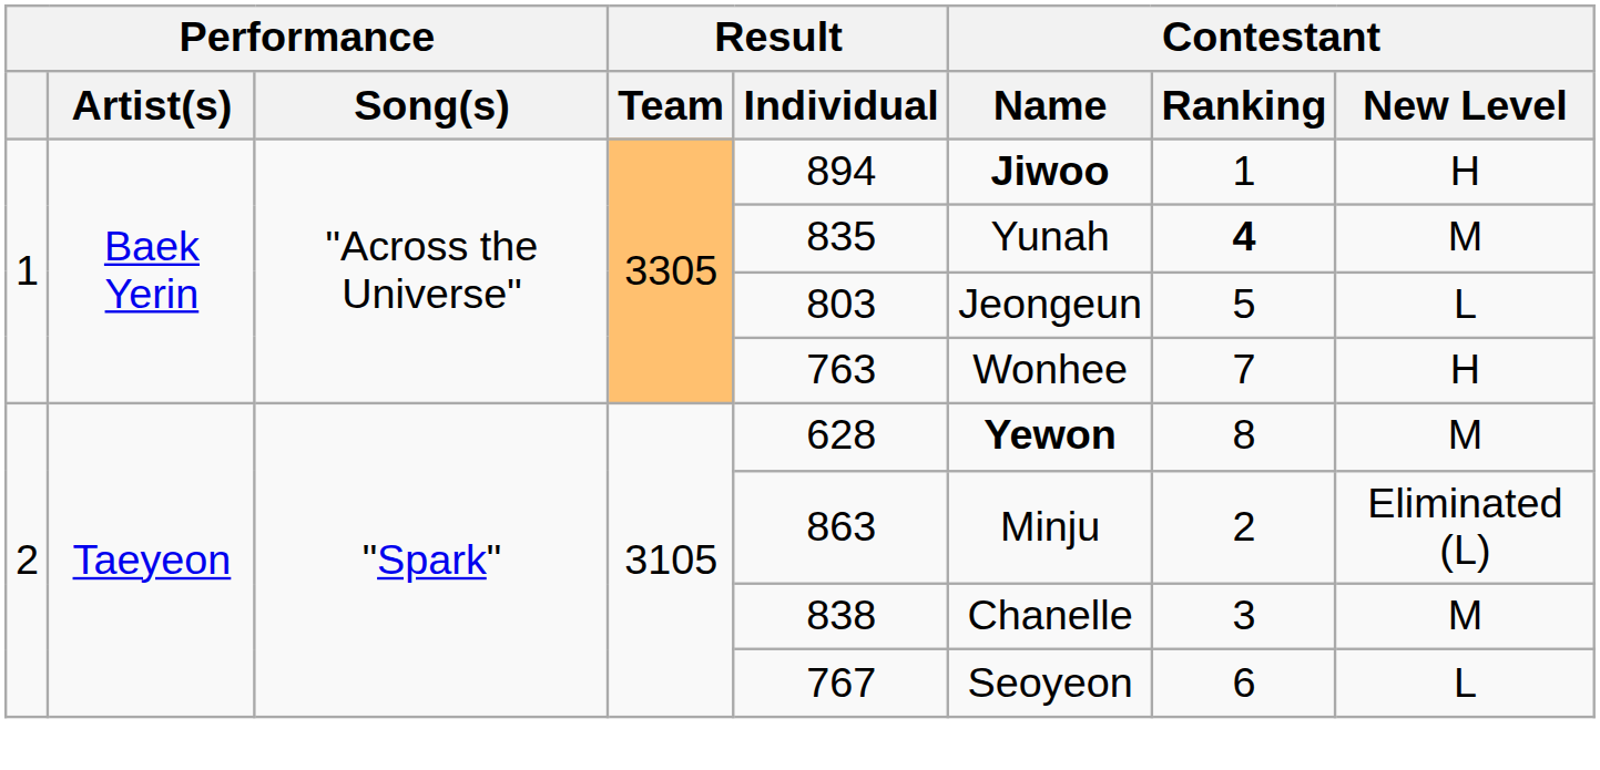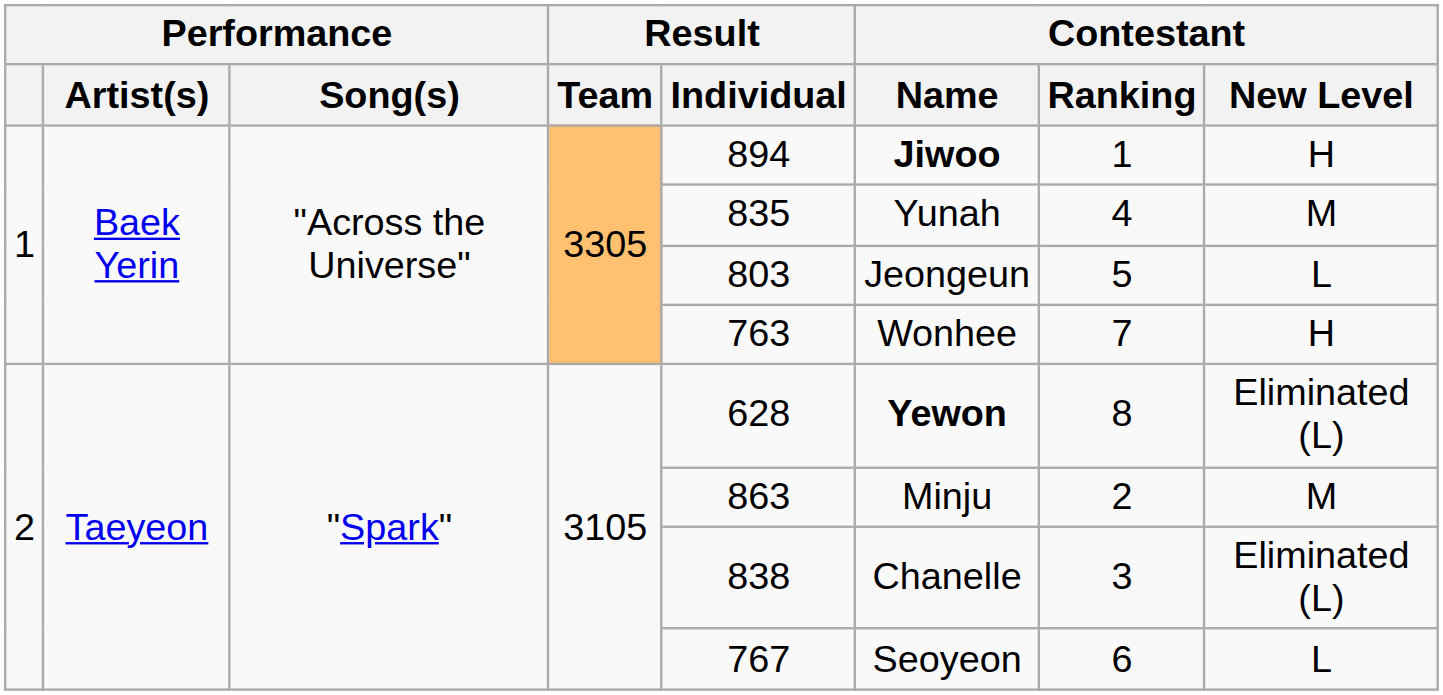row 4 | Contestant / Ranking: bold -> normal
row 7 | Contestant / New Level: M -> Eliminated (L)
row 8 | Contestant / New Level: Eliminated (L) -> M
row 9 | Contestant / New Level: M -> Eliminated (L)
